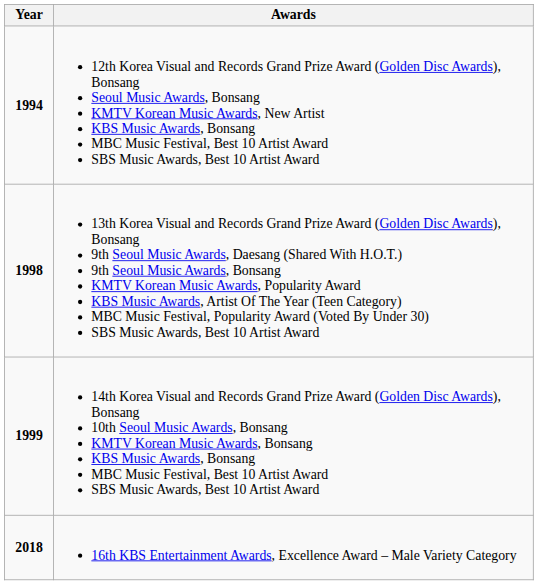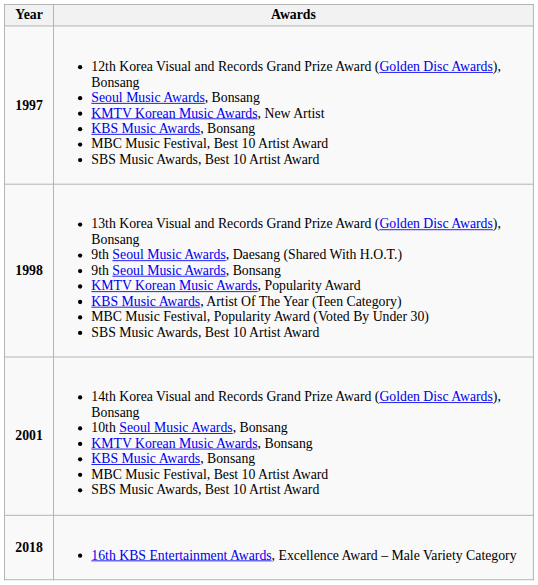row 2 | Year: 1994 -> 1997
row 4 | Year: 1999 -> 2001
